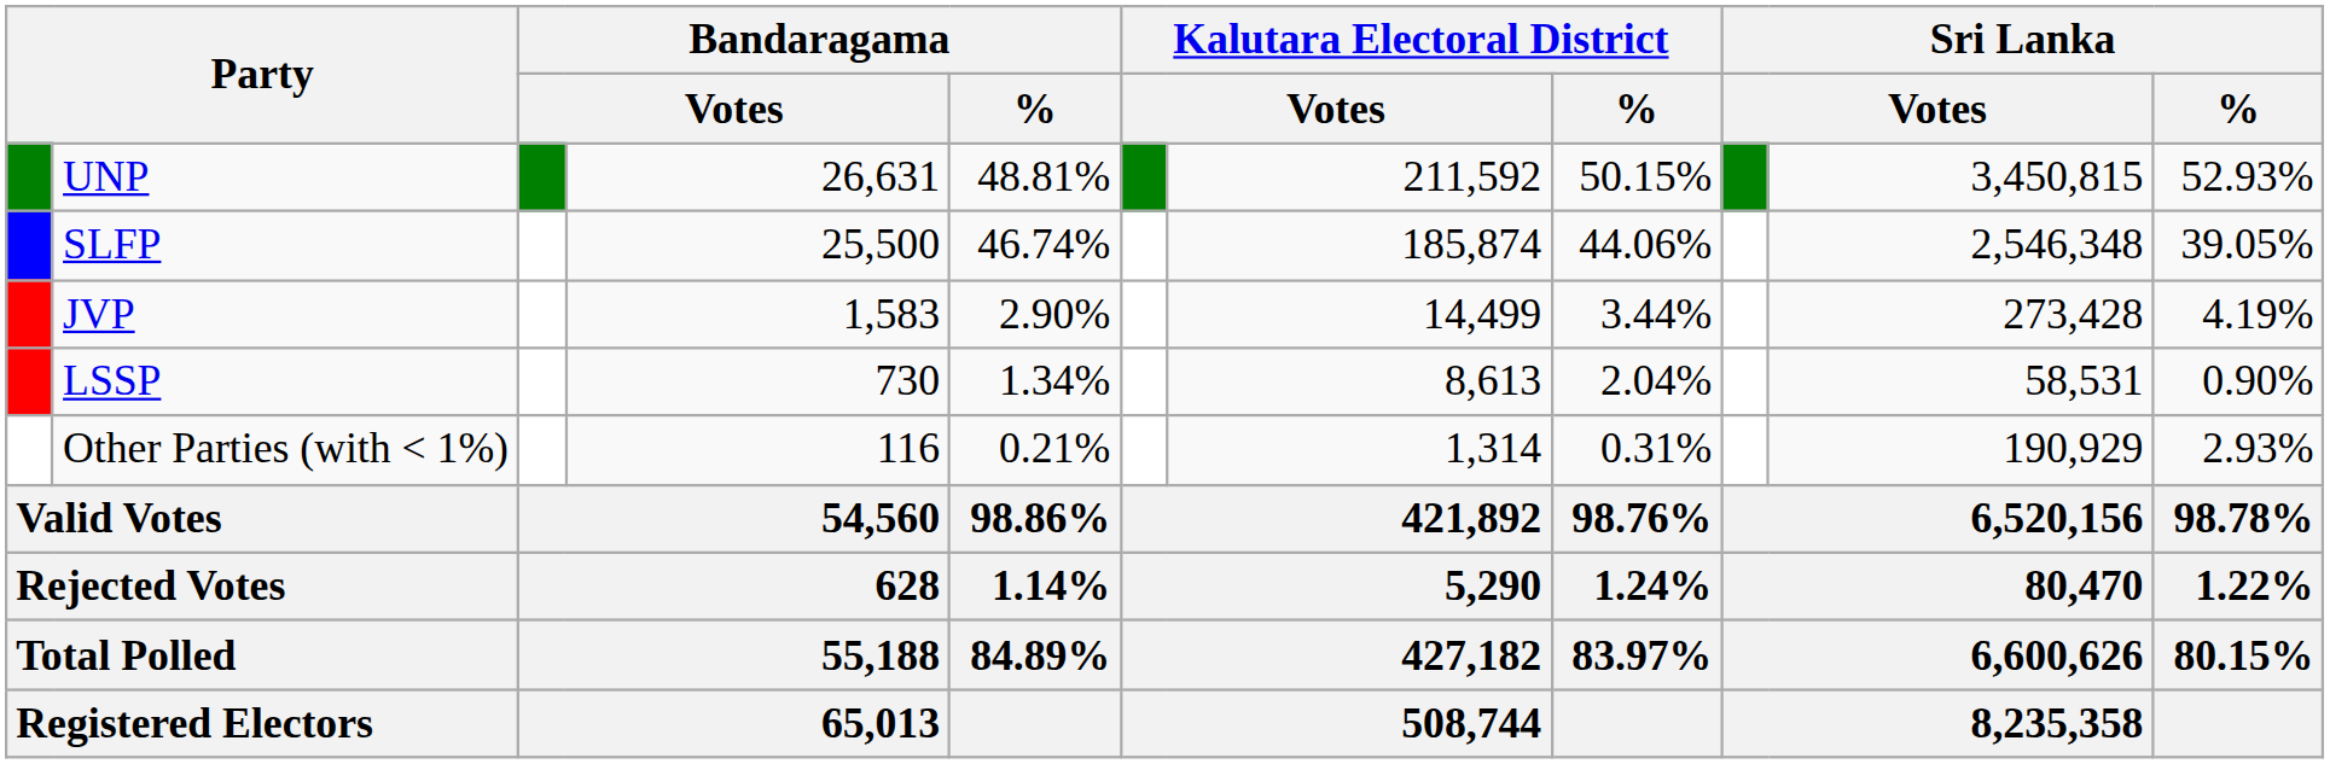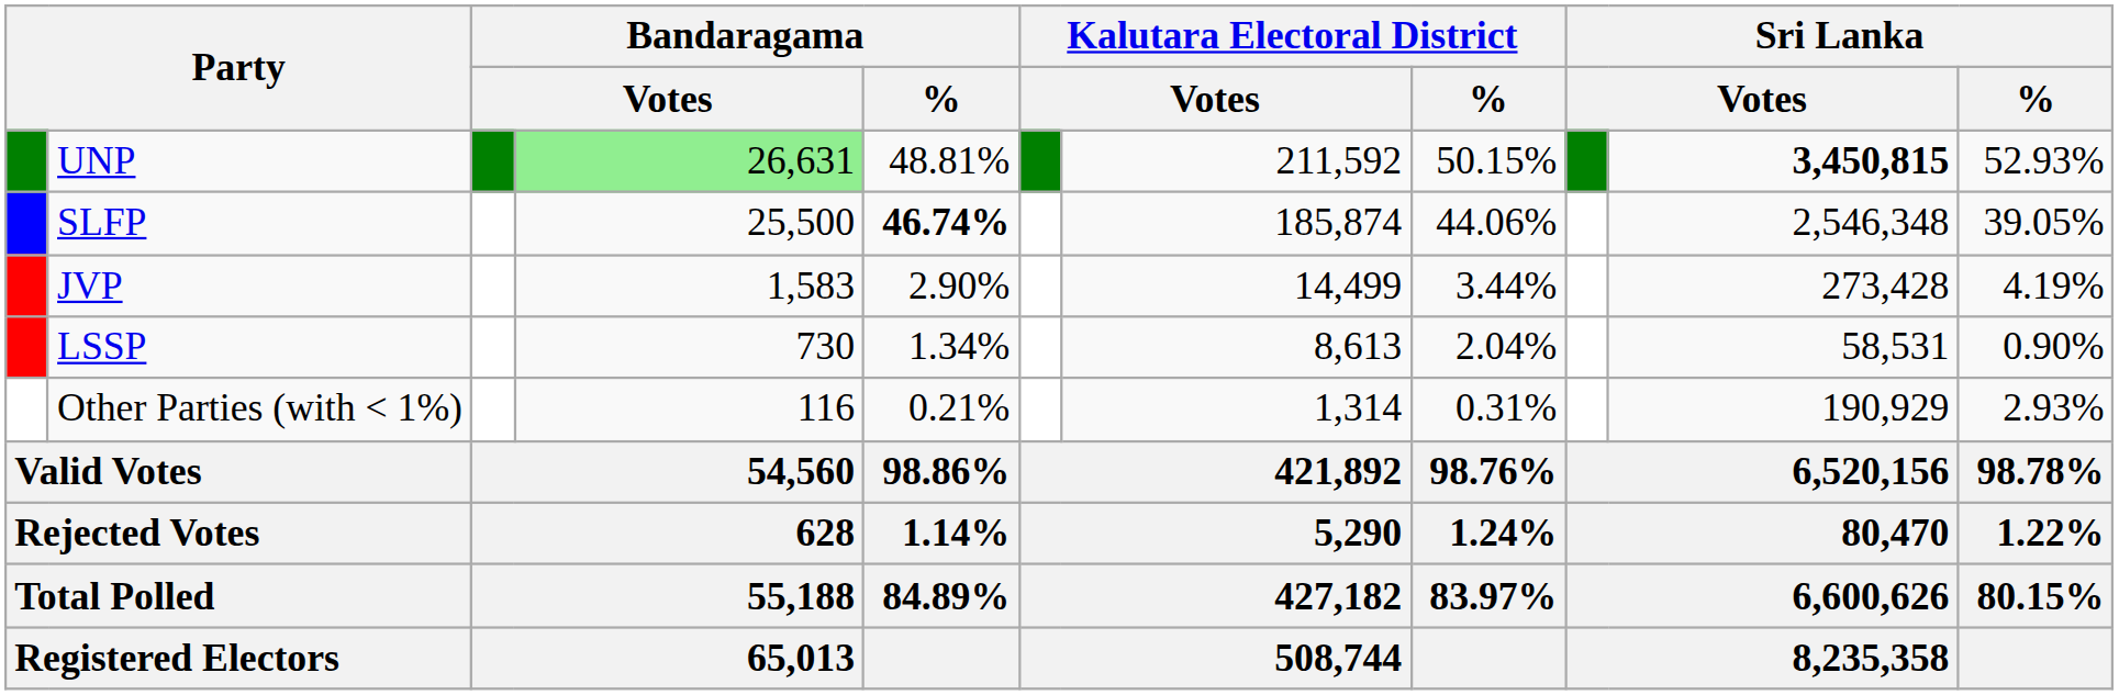UNP | column 4: no background -> lightgreen background
UNP | column 10: normal -> bold
SLFP | Bandaragama / %: normal -> bold
